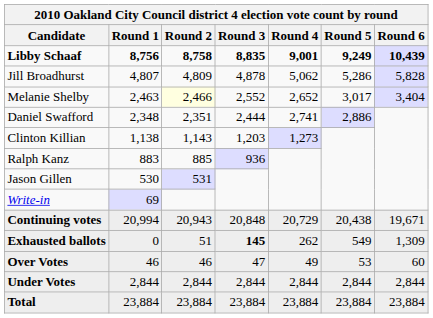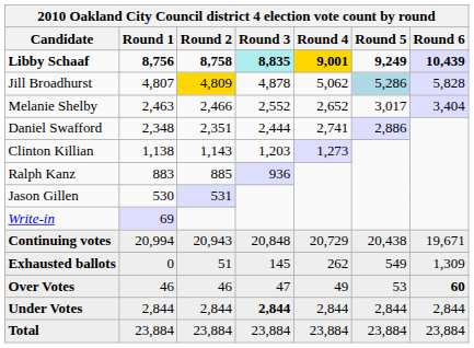Libby Schaaf | Round 3: no background -> paleturquoise background
Libby Schaaf | Round 4: no background -> gold background
Jill Broadhurst | Round 2: no background -> gold background
Jill Broadhurst | Round 5: no background -> lightblue background
Melanie Shelby | Round 2: lightyellow background -> no background
Exhausted ballots | Round 3: bold -> normal
Over Votes | Round 6: normal -> bold
Under Votes | Round 3: normal -> bold
